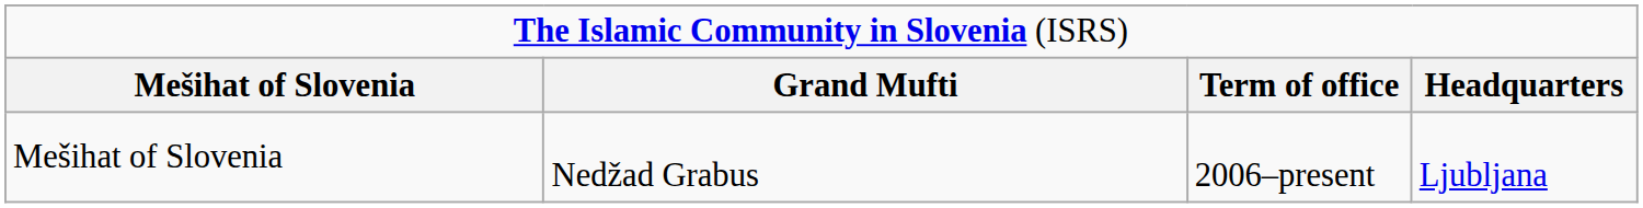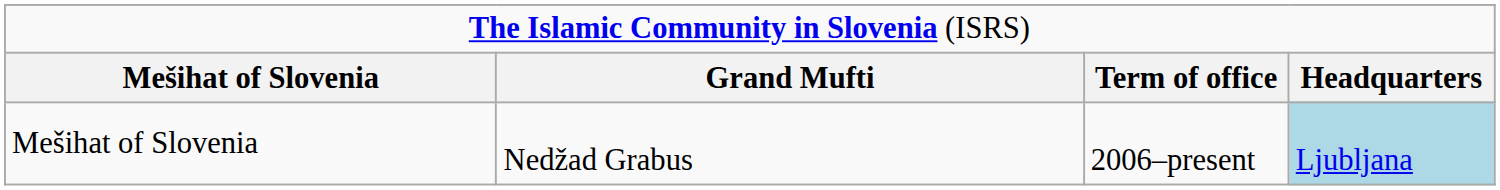Mešihat of Slovenia / Nedžad Grabus | column 4: no background -> lightblue background
